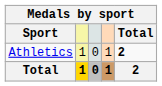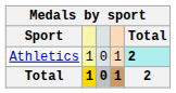Athletics | Total: no background -> paleturquoise background
